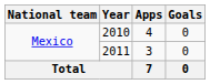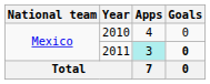2011 | Apps: no background -> paleturquoise background
2011 | Goals: normal -> bold
